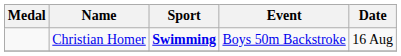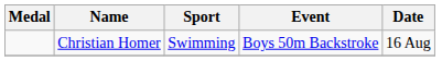Christian Homer | Sport: bold -> normal
